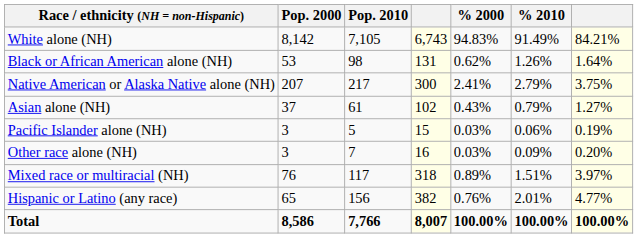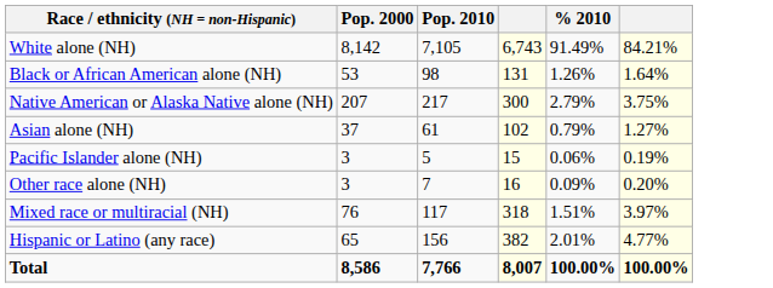- column: % 2000 | 94.83% | 0.62% | 2.41% | 0.43% | 0.03% | 0.03% | 0.89% | 0.76% | 100.00%
